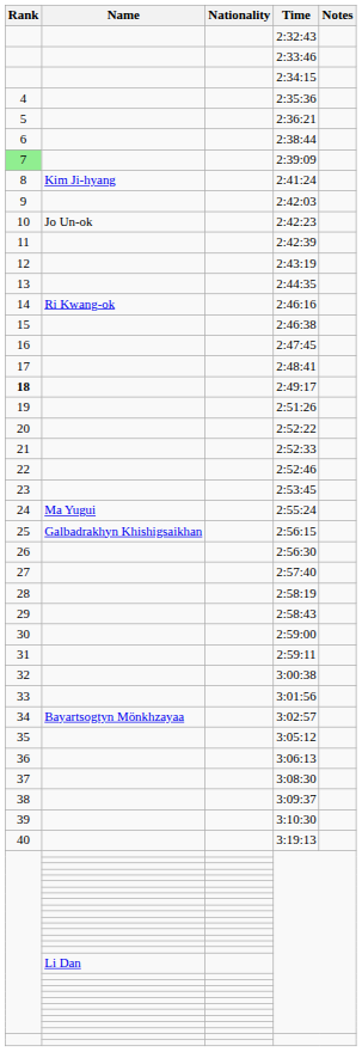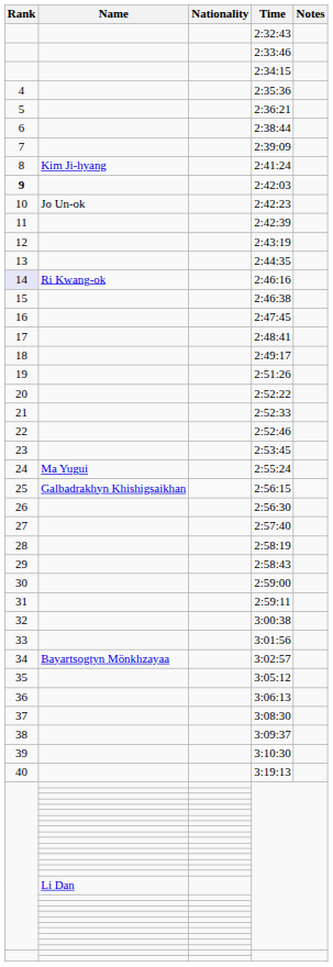2:39:09 | Rank: lightgreen background -> no background
2:42:03 | Rank: normal -> bold
2:46:16 | Rank: no background -> lavender background
2:49:17 | Rank: bold -> normal
